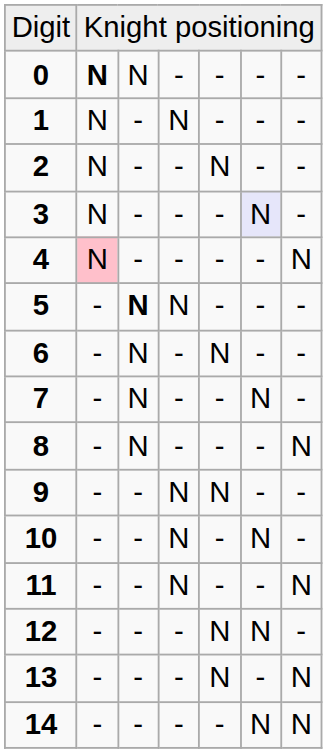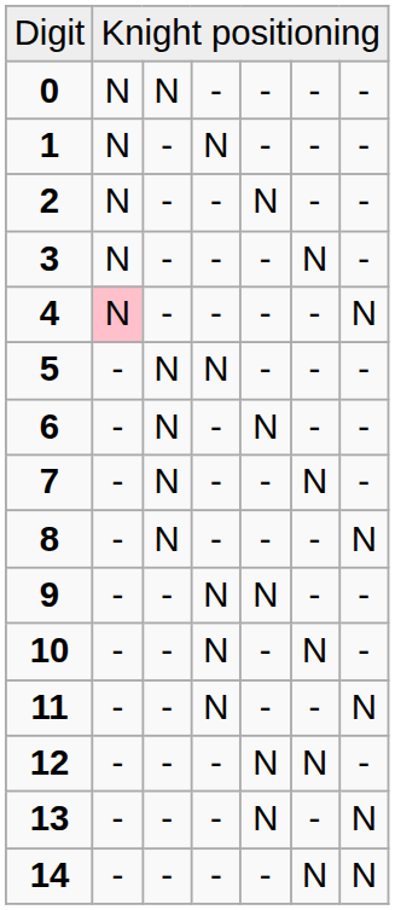0 | column 2: bold -> normal
3 | column 6: lavender background -> no background
5 | column 3: bold -> normal
